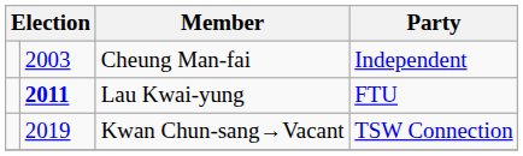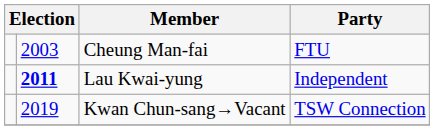Cheung Man-fai | Party: Independent -> FTU
Lau Kwai-yung | Party: FTU -> Independent
